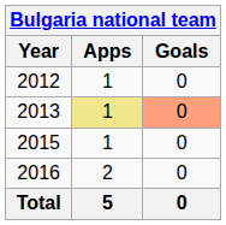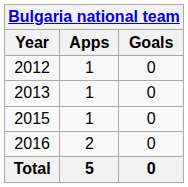2013 | Apps: khaki background -> no background
2013 | Goals: lightsalmon background -> no background
